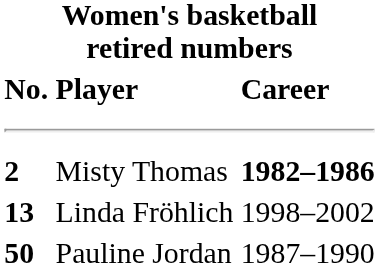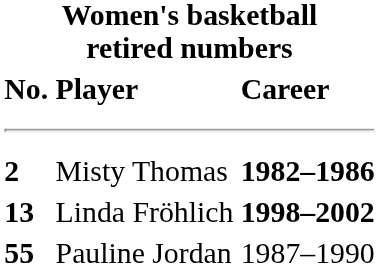Linda Fröhlich | Career: normal -> bold
Pauline Jordan | No.: 50 -> 55
